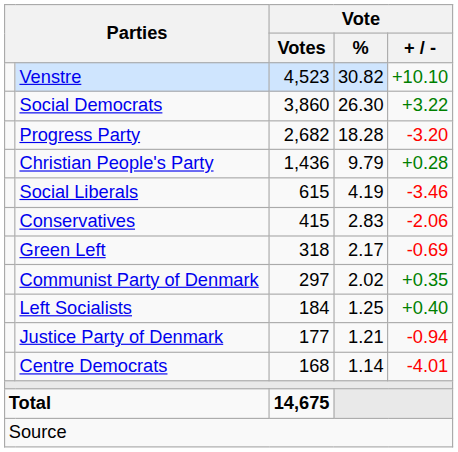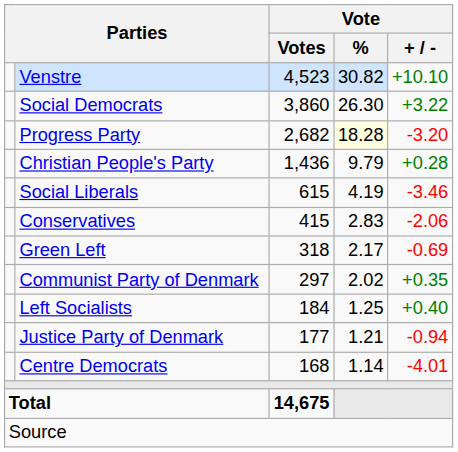Progress Party | Vote / %: no background -> lightyellow background
